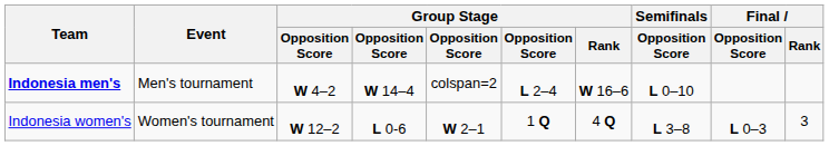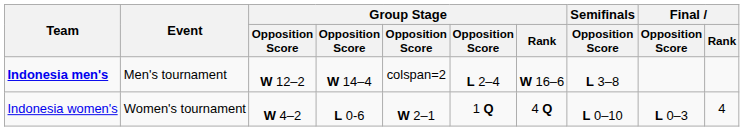Indonesia men's | column 3: W 4–2 -> W 12–2
Indonesia men's | Semifinals / Opposition Score: L 0–10 -> L 3–8
Indonesia women's | column 3: W 12–2 -> W 4–2
Indonesia women's | Semifinals / Opposition Score: L 3–8 -> L 0–10
Indonesia women's | Final / Rank: 3 -> 4
